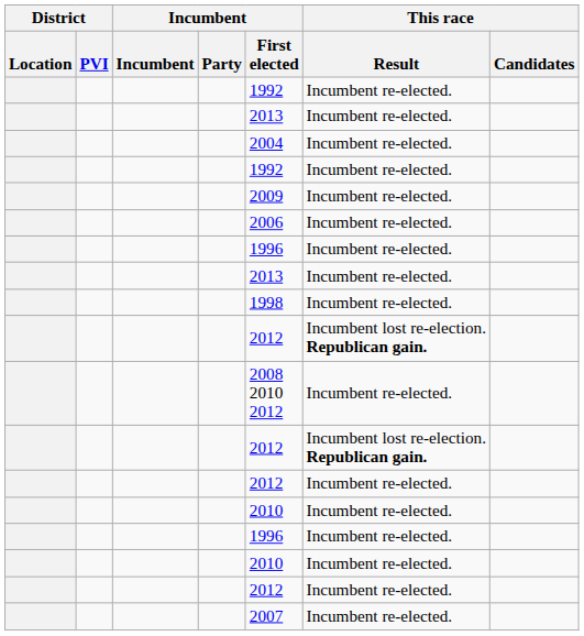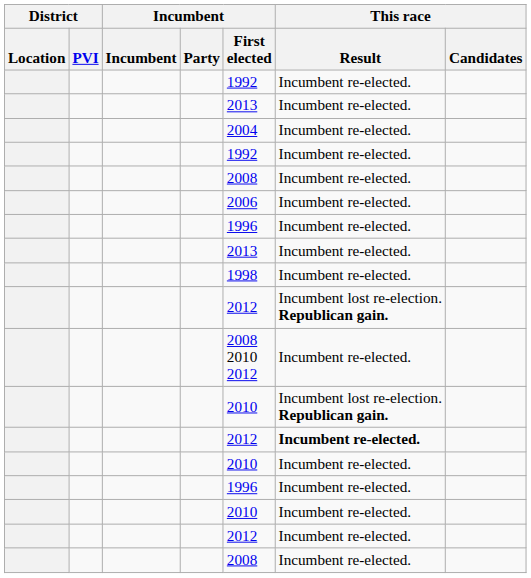row 7 | Incumbent / First elected: 2009 -> 2008
row 14 | Incumbent / First elected: 2012 -> 2010
row 15 | This race / Result: normal -> bold
row 20 | Incumbent / First elected: 2007 -> 2008
